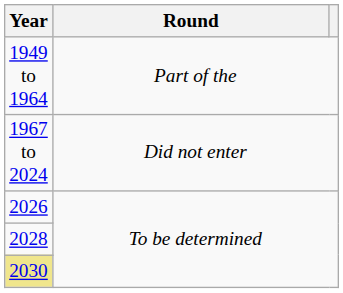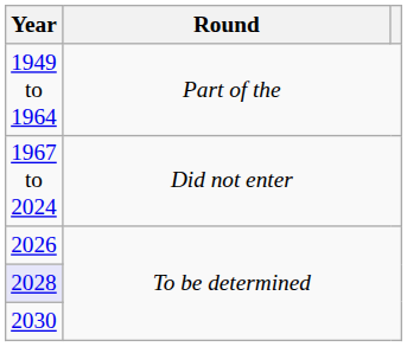2028 | Year: no background -> lavender background
2030 | Year: khaki background -> no background
